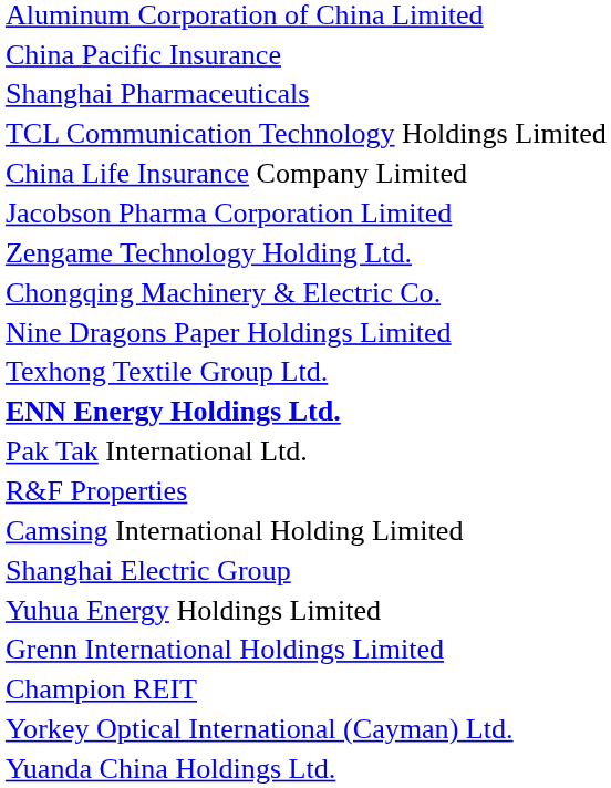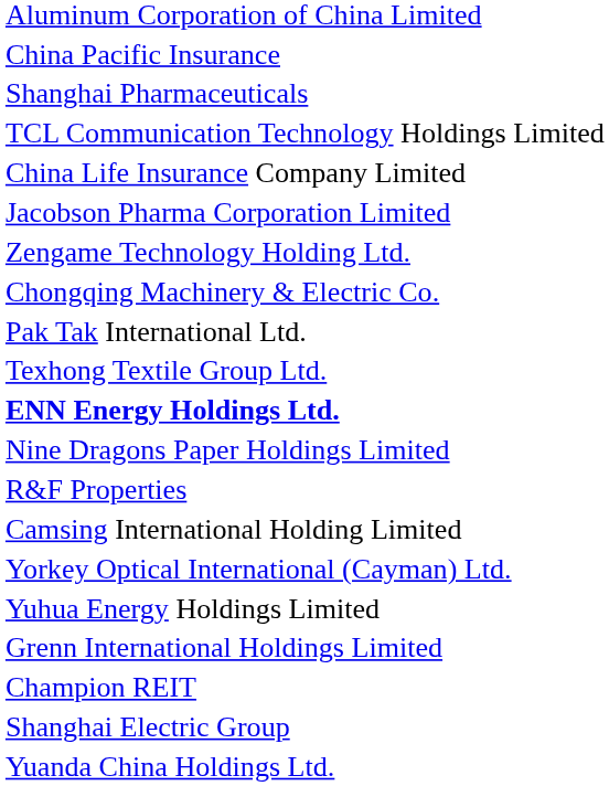row 9 | column 1: Nine Dragons Paper Holdings Limited -> Pak Tak International Ltd.
row 12 | column 1: Pak Tak International Ltd. -> Nine Dragons Paper Holdings Limited
row 15 | column 1: Shanghai Electric Group -> Yorkey Optical International (Cayman) Ltd.
row 19 | column 1: Yorkey Optical International (Cayman) Ltd. -> Shanghai Electric Group
